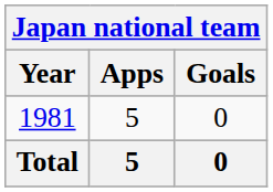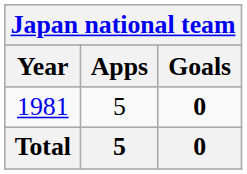1981 | Goals: normal -> bold
